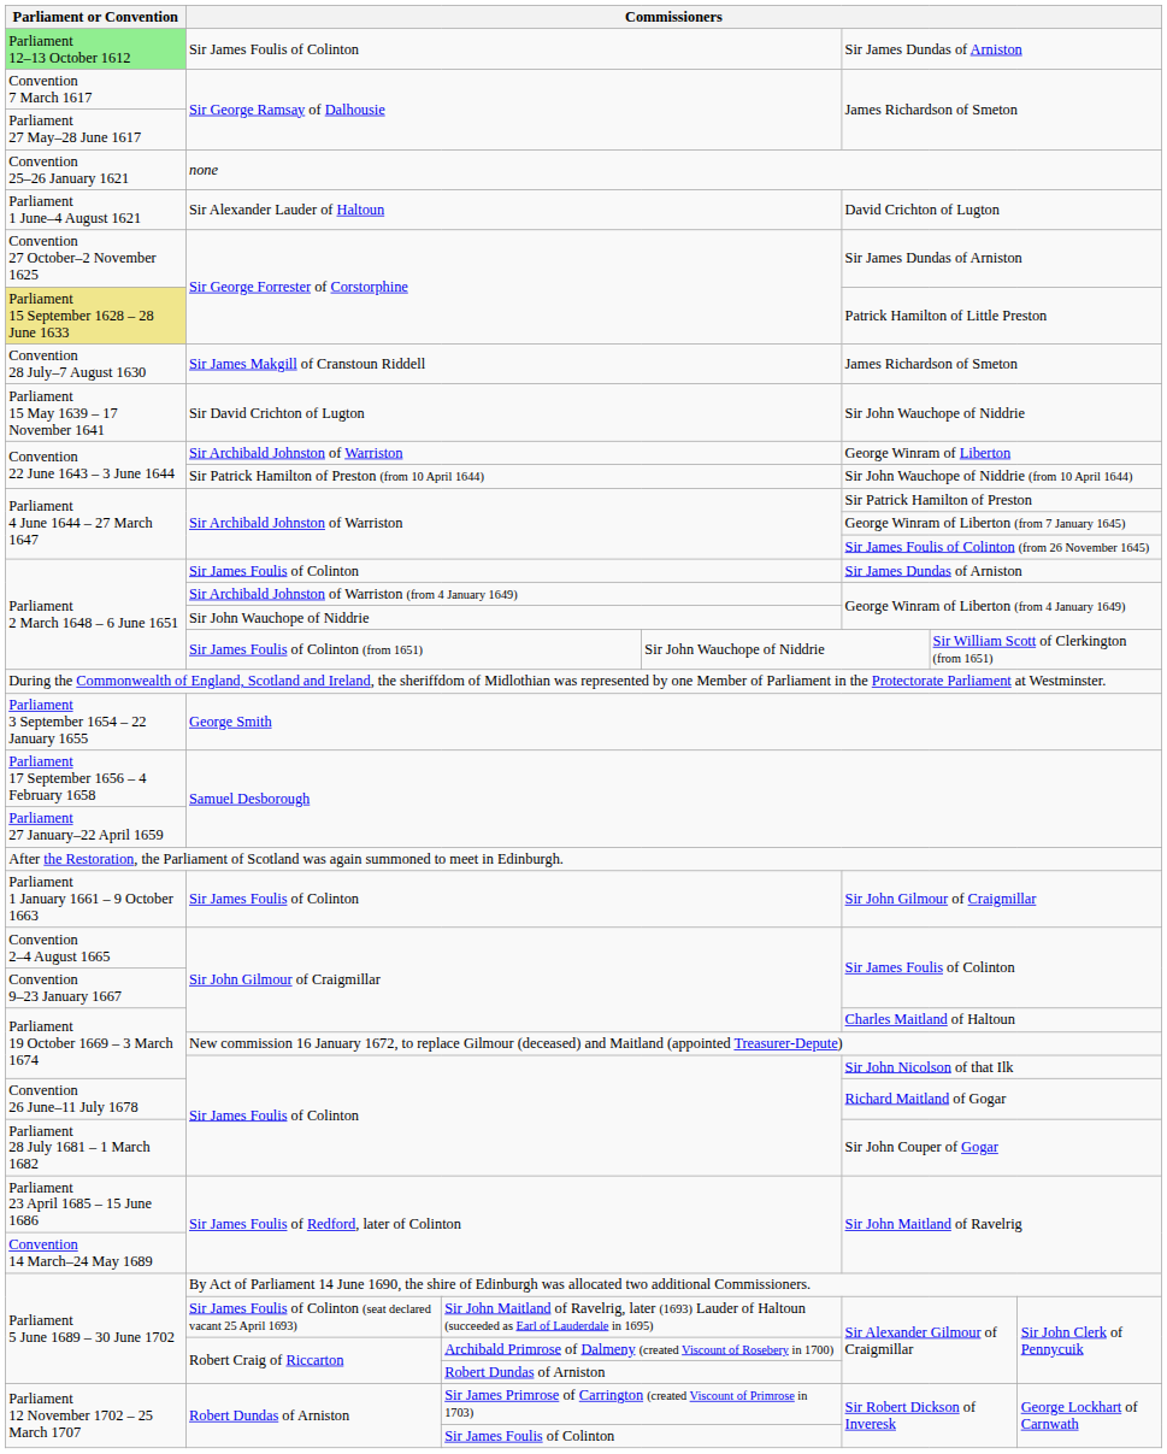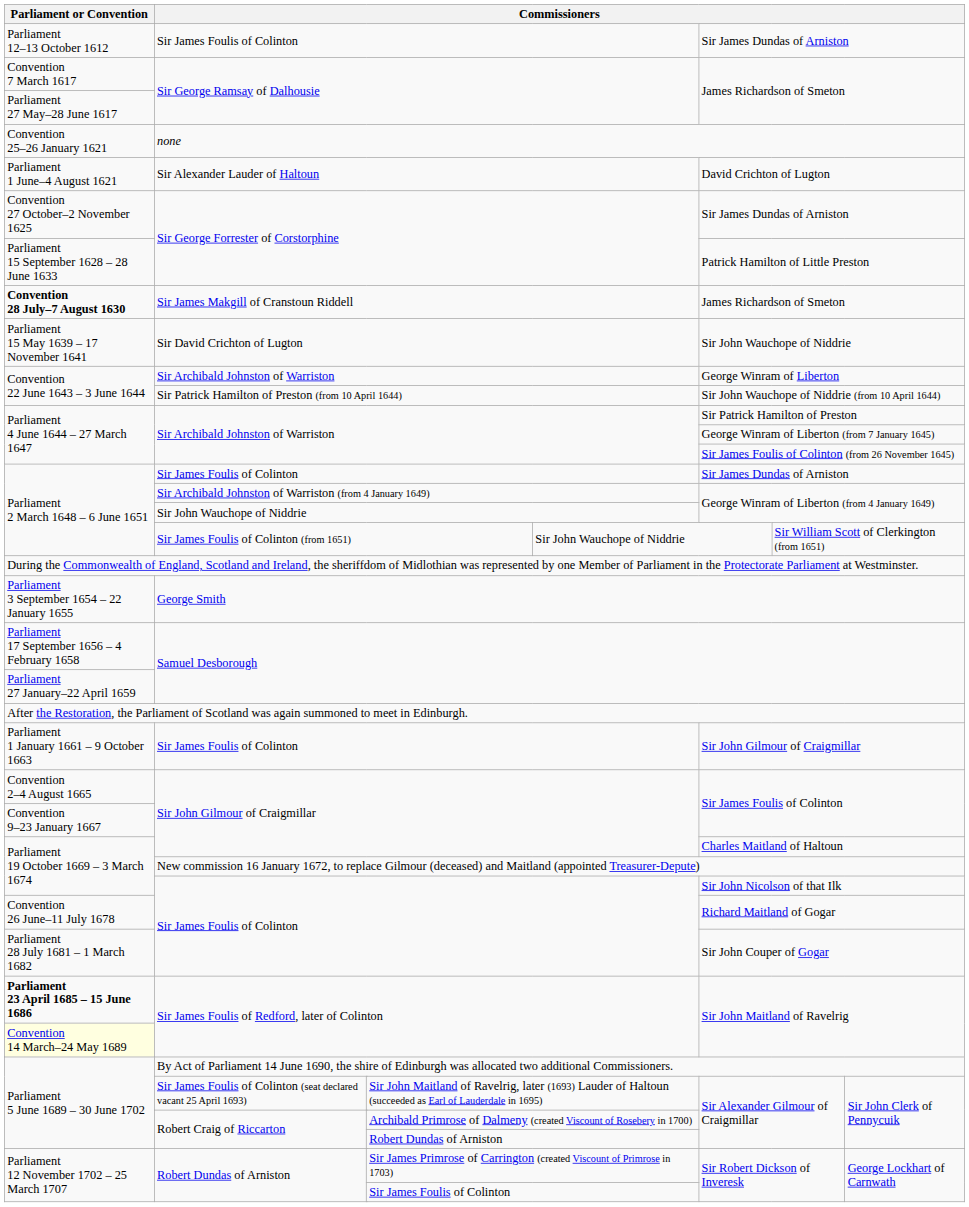Parliament 12–13 October 1612 | Parliament or Convention: lightgreen background -> no background
Parliament 15 September 1628 – 28 June 1633 | Parliament or Convention: khaki background -> no background
Convention 28 July–7 August 1630 | Parliament or Convention: normal -> bold
Parliament 23 April 1685 – 15 June 1686 | Parliament or Convention: normal -> bold
Convention 14 March–24 May 1689 | Parliament or Convention: no background -> lightyellow background
